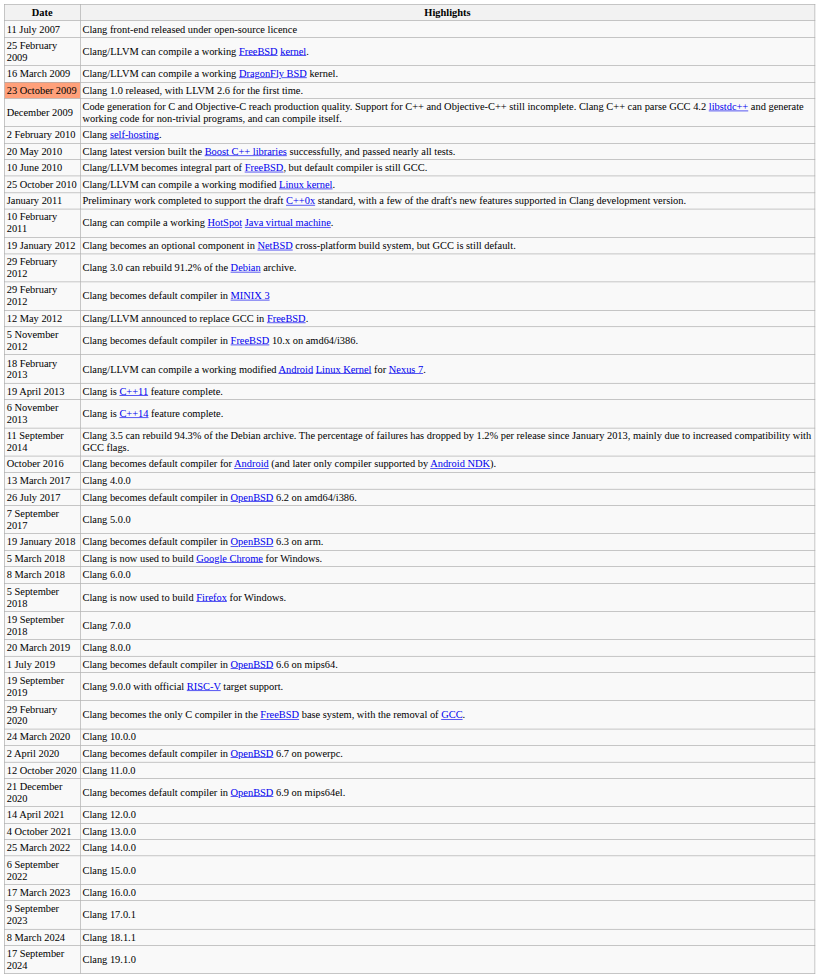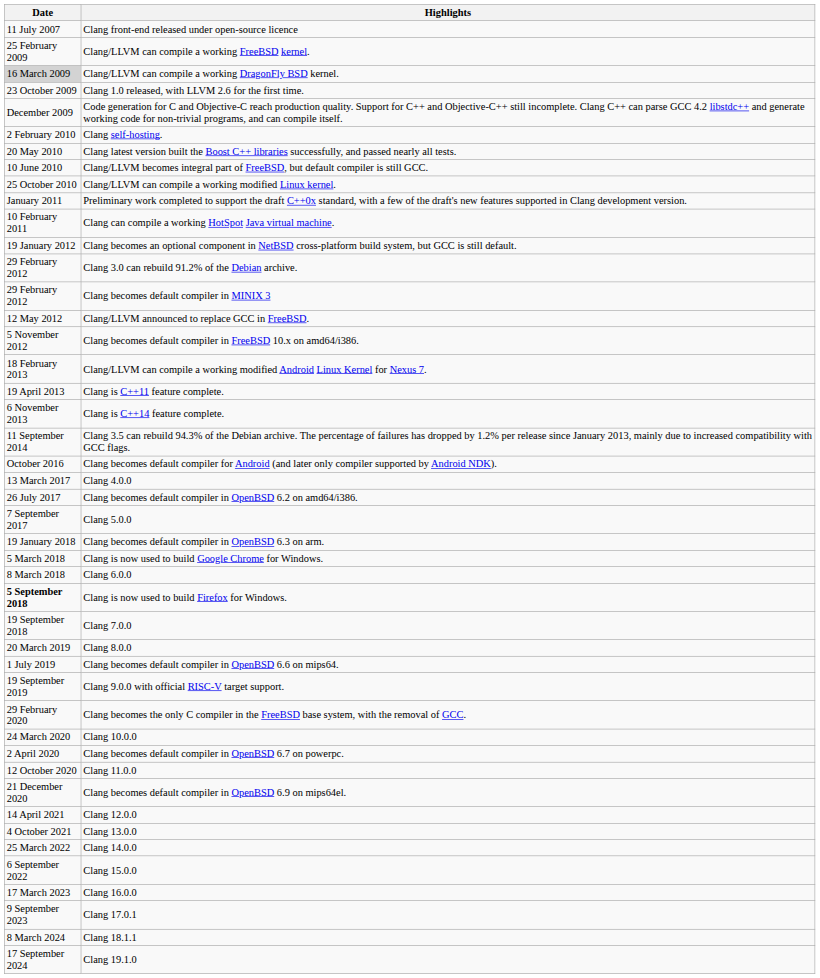Clang/LLVM can compile a working DragonFly BSD kernel. | Date: no background -> lightgrey background
Clang 1.0 released, with LLVM 2.6 for the first time. | Date: lightsalmon background -> no background
Clang is now used to build Firefox for Windows. | Date: normal -> bold
